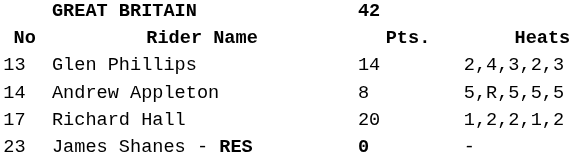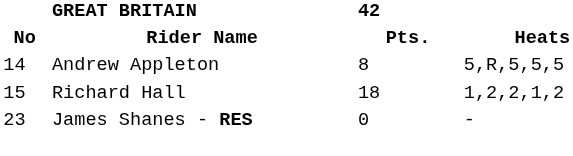- row: 13 | Glen Phillips | 14 | 2,4,3,2,3
Richard Hall | No: 17 -> 15
Richard Hall | 42 / Pts.: 20 -> 18
James Shanes - RES | 42 / Pts.: bold -> normal
